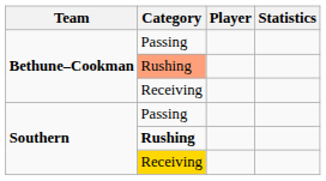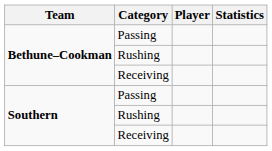Bethune–Cookman / Rushing | Category: lightsalmon background -> no background
Southern / Rushing | Category: bold -> normal
Southern / Receiving | Category: gold background -> no background
